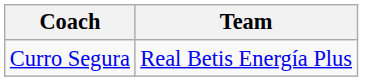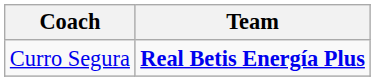Curro Segura | Team: normal -> bold
